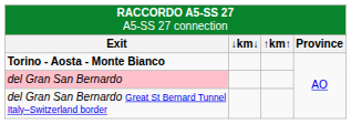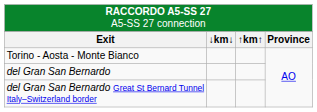Torino - Aosta - Monte Bianco | column 1: bold -> normal
del Gran San Bernardo | column 1: pink background -> no background
